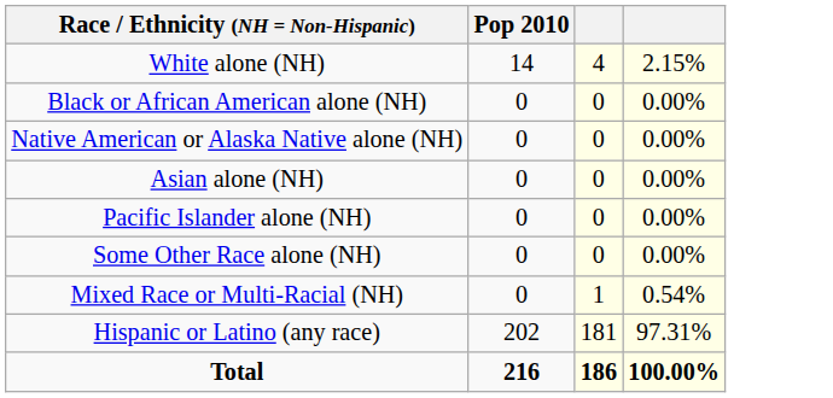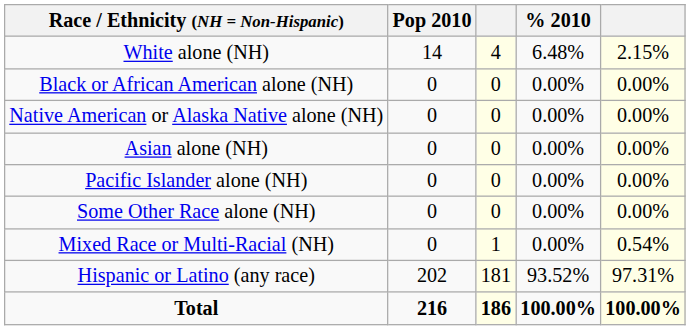+ column: % 2010 | 6.48% | 0.00% | 0.00% | 0.00% | 0.00% | 0.00% | 0.00% | 93.52% | 100.00%
